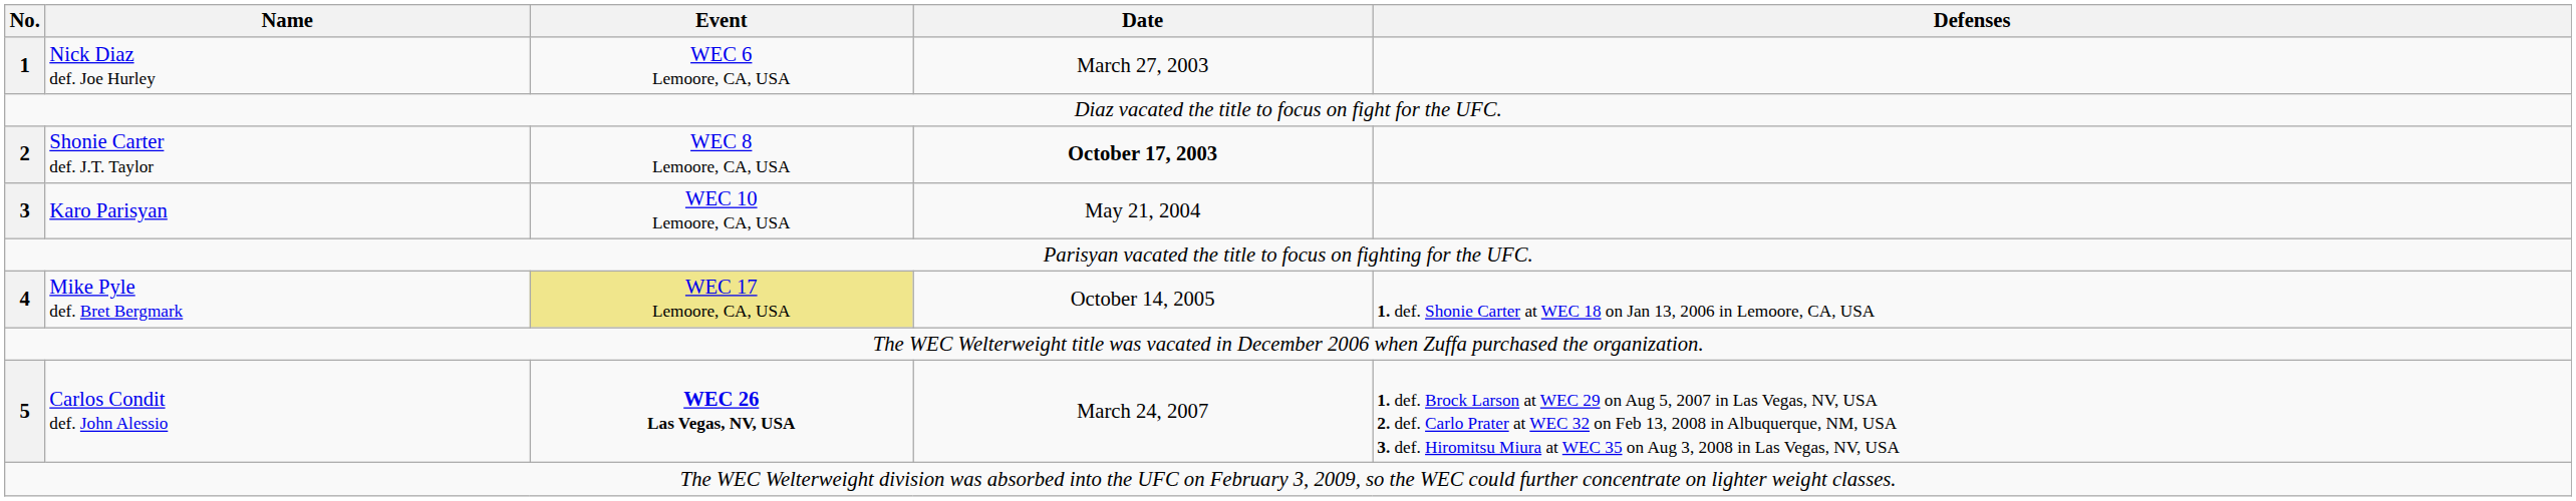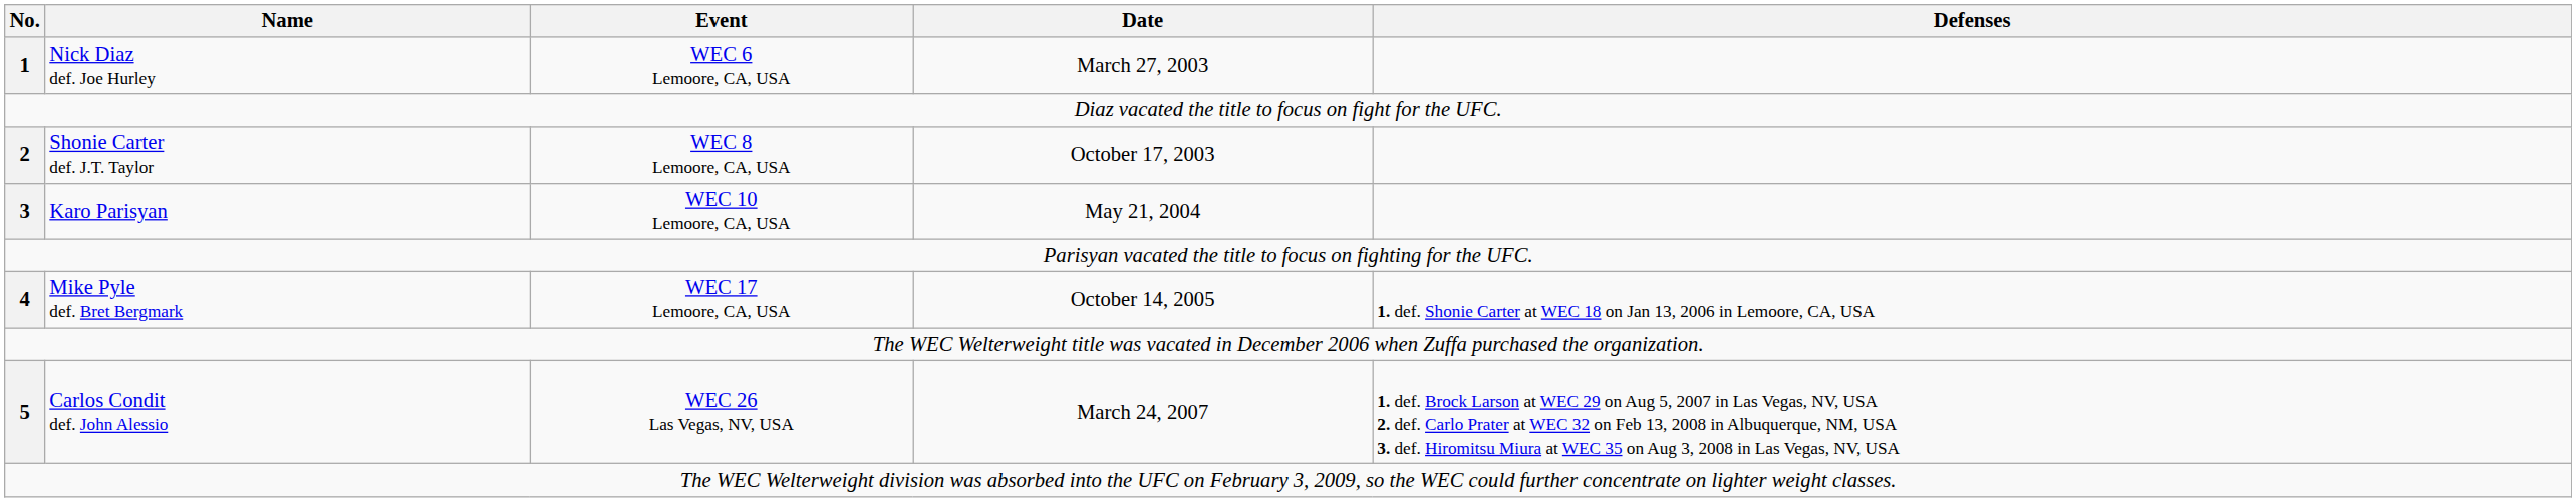Shonie Carter def. J.T. Taylor | Date: bold -> normal
Mike Pyle def. Bret Bergmark | Event: khaki background -> no background
Carlos Condit def. John Alessio | Event: bold -> normal
